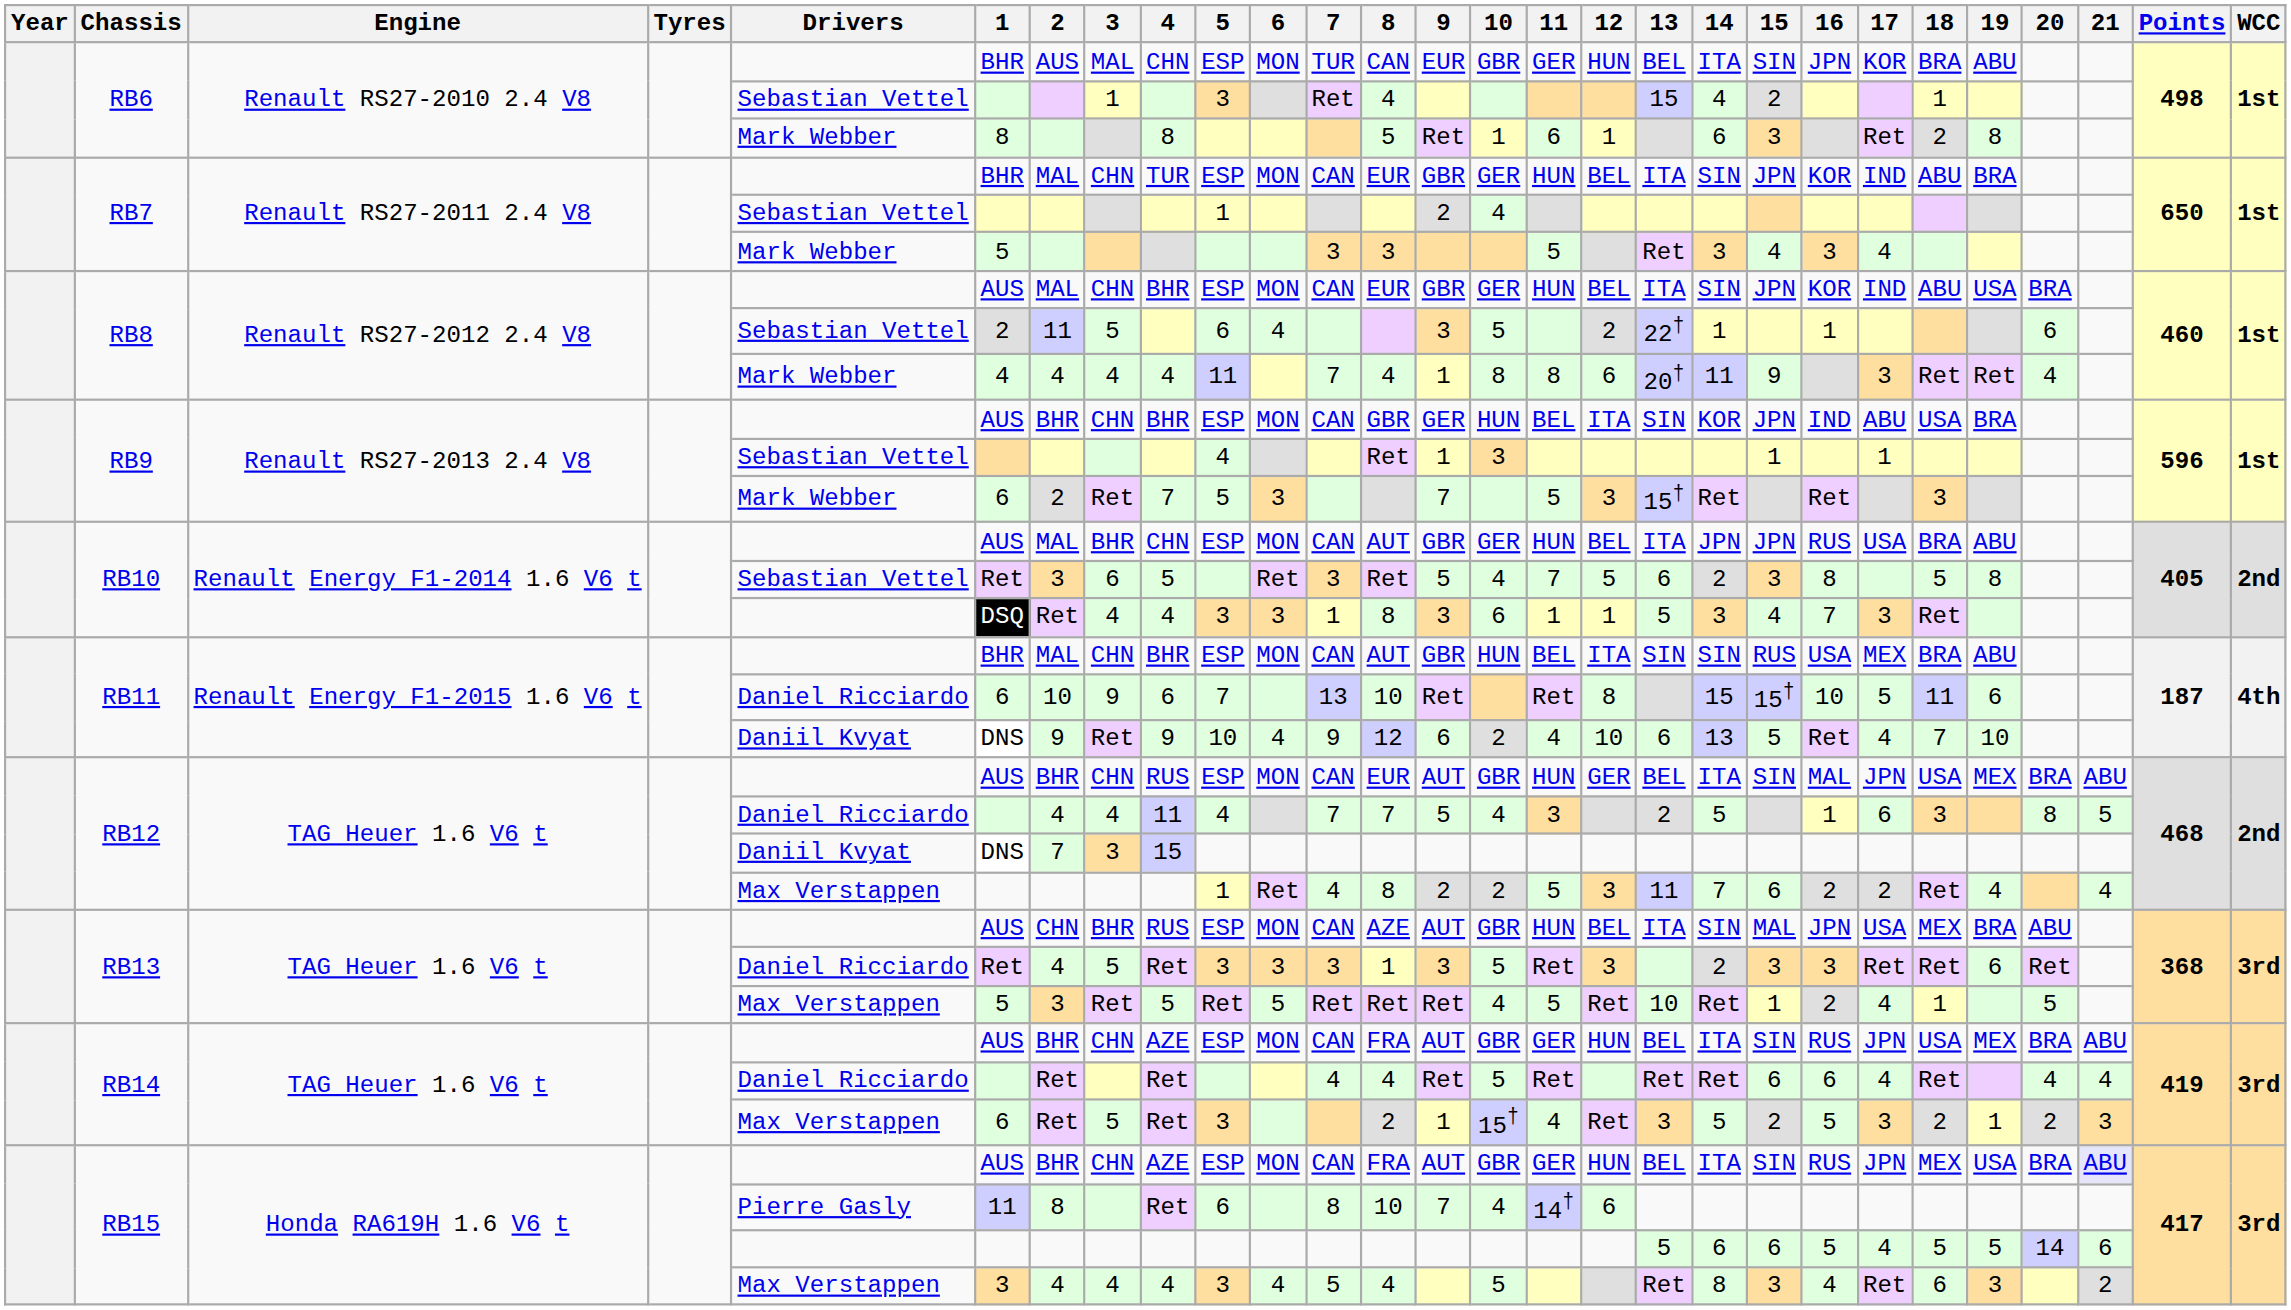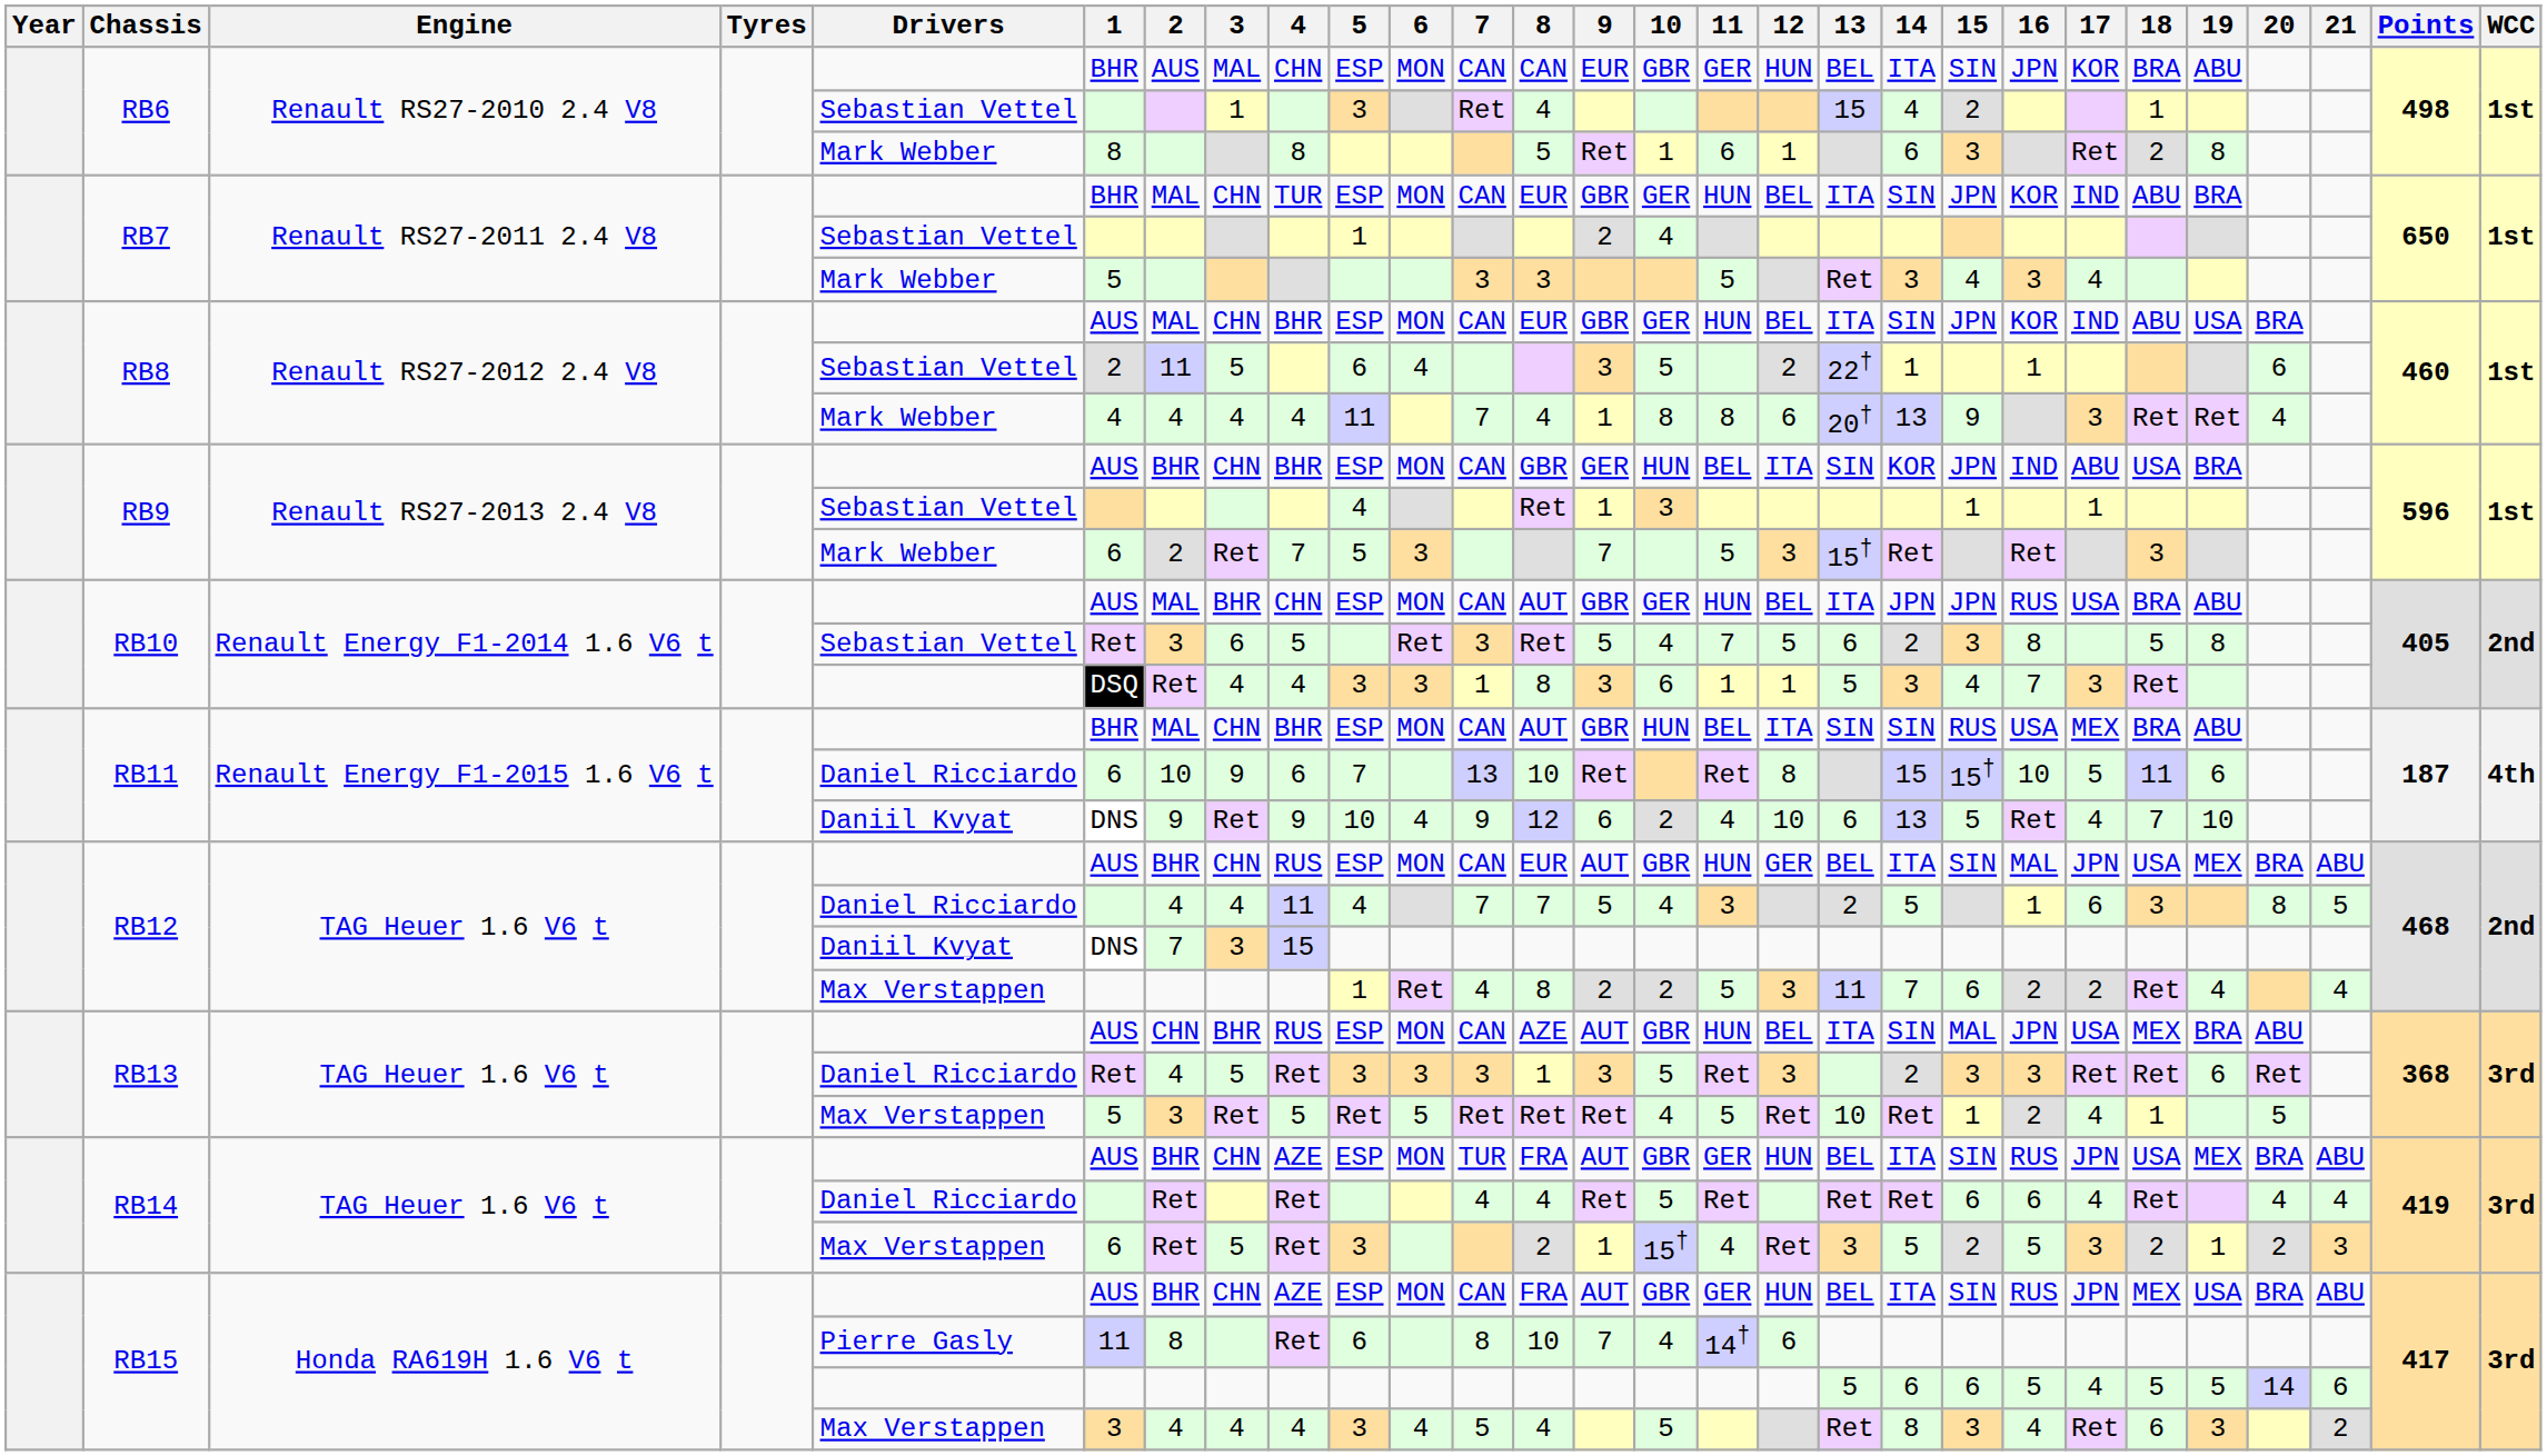row 2 | 7: TUR -> CAN
row 10 | 14: 11 -> 13
row 27 | 7: CAN -> TUR
row 30 | 21: lavender background -> no background
